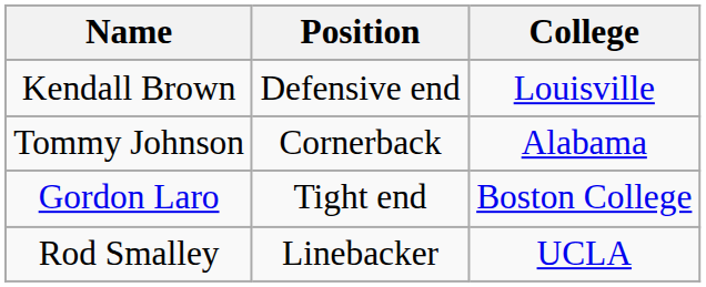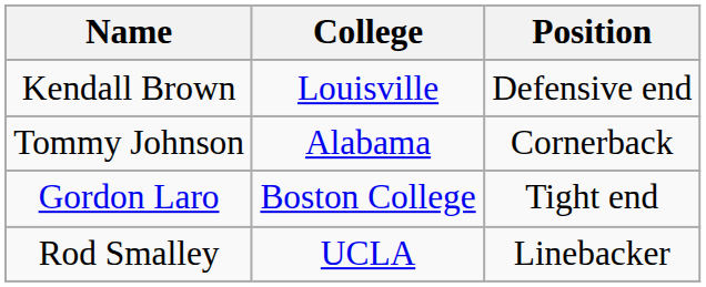columns swapped: Position <-> College
